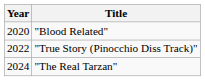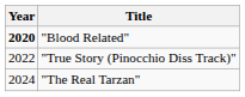"Blood Related" | Year: normal -> bold
